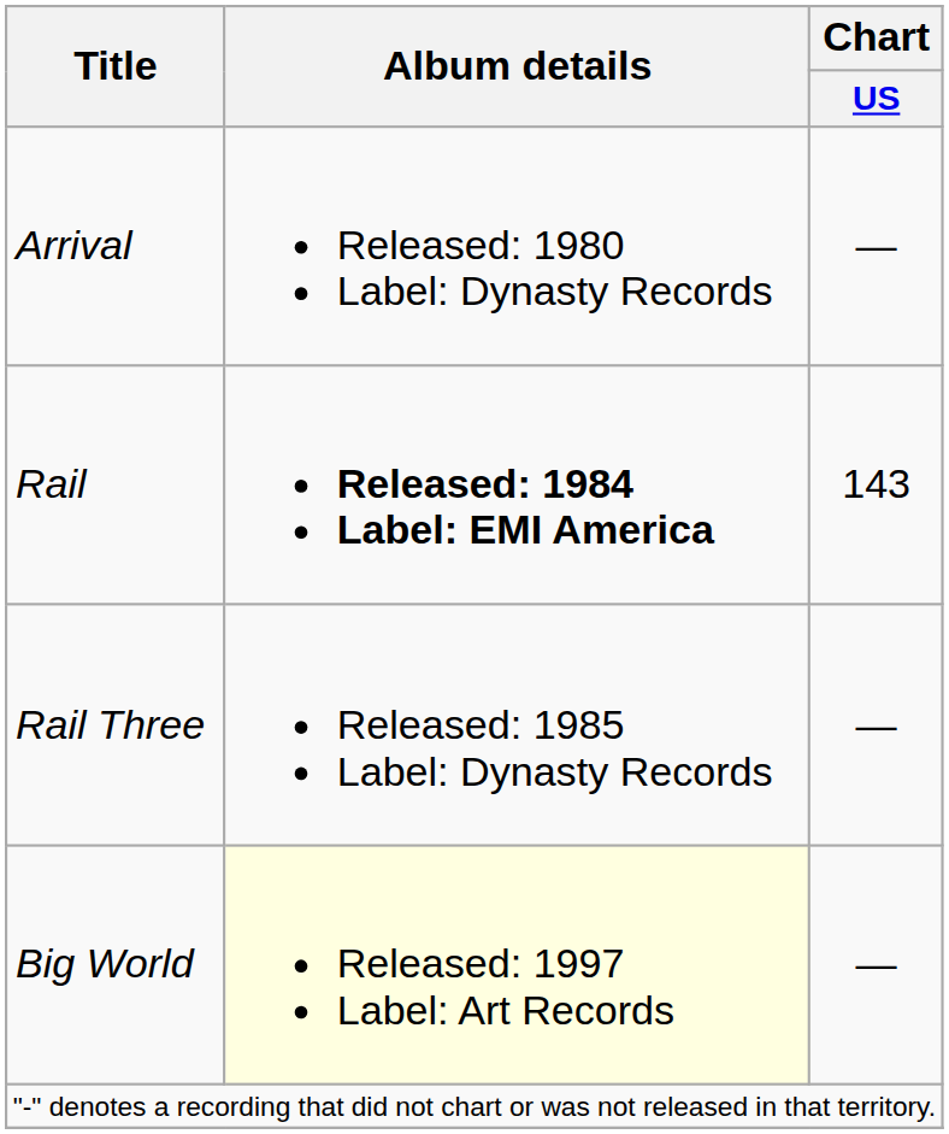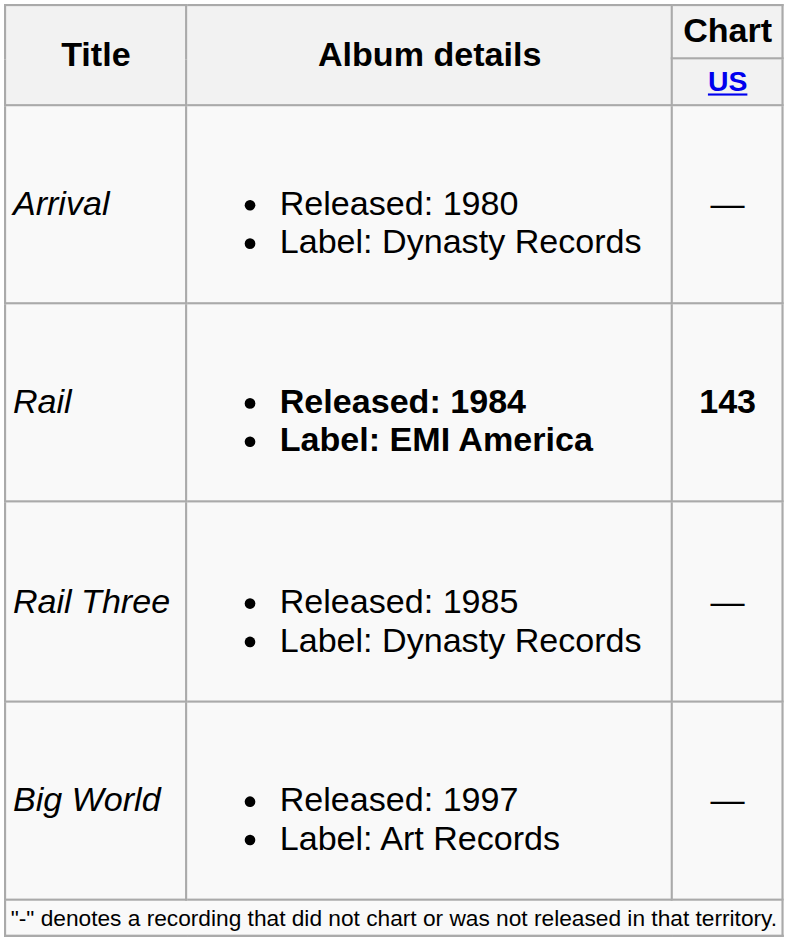Rail | Chart / US: normal -> bold
Big World | Album details: lightyellow background -> no background
